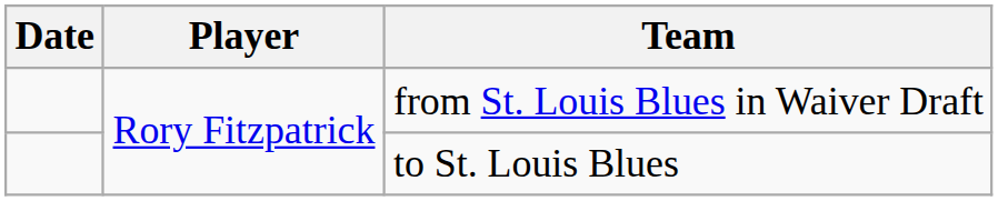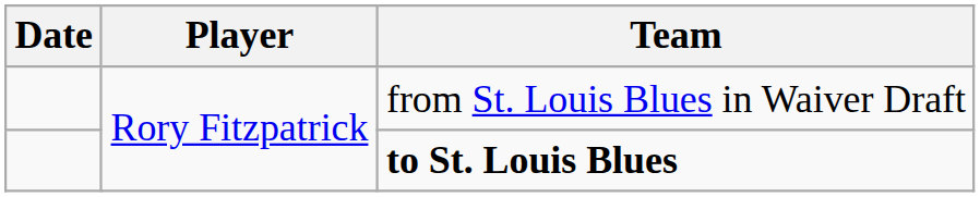to St. Louis Blues | Team: normal -> bold
